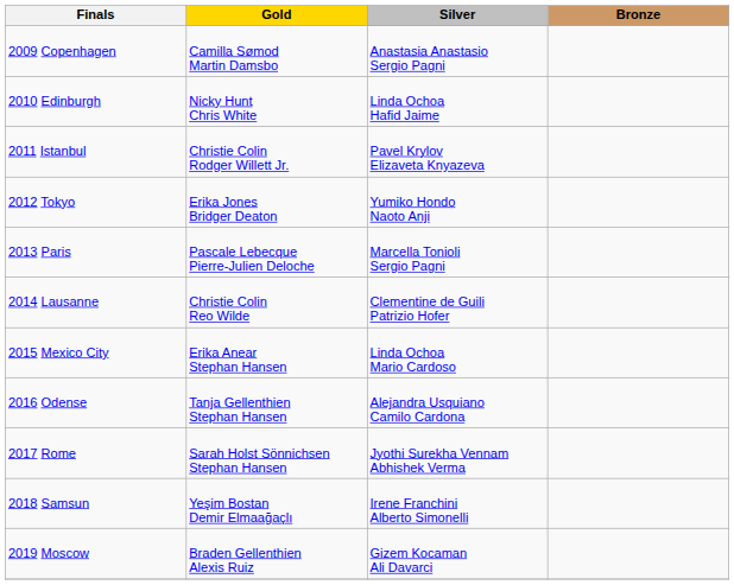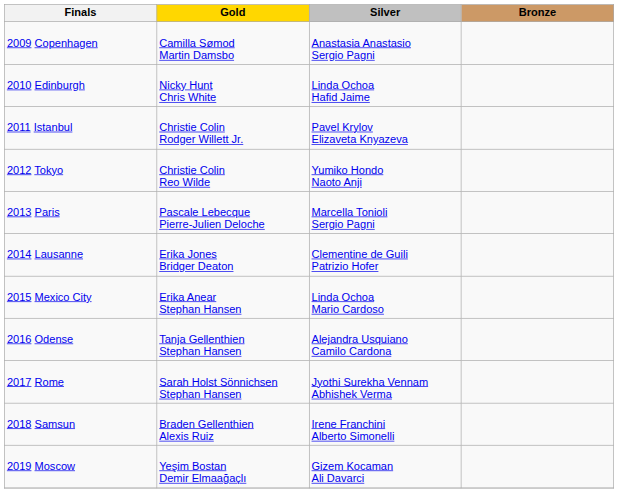2012 Tokyo | Gold: Erika Jones Bridger Deaton -> Christie Colin Reo Wilde
2014 Lausanne | Gold: Christie Colin Reo Wilde -> Erika Jones Bridger Deaton
2018 Samsun | Gold: Yeşim Bostan Demir Elmaağaçlı -> Braden Gellenthien Alexis Ruiz
2019 Moscow | Gold: Braden Gellenthien Alexis Ruiz -> Yeşim Bostan Demir Elmaağaçlı
